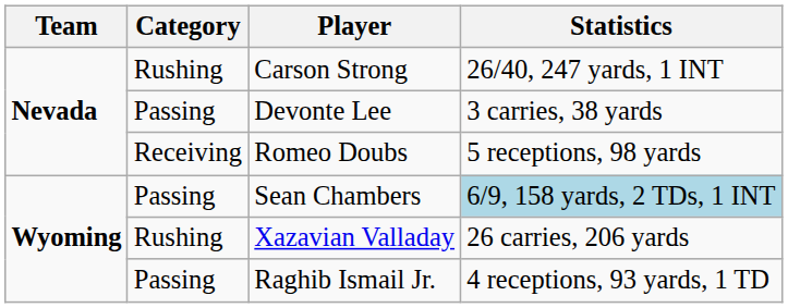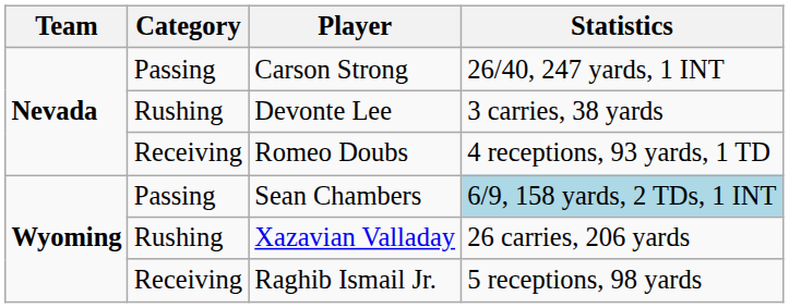Carson Strong | Category: Rushing -> Passing
Devonte Lee | Category: Passing -> Rushing
Romeo Doubs | Statistics: 5 receptions, 98 yards -> 4 receptions, 93 yards, 1 TD
Raghib Ismail Jr. | Category: Passing -> Receiving
Raghib Ismail Jr. | Statistics: 4 receptions, 93 yards, 1 TD -> 5 receptions, 98 yards
